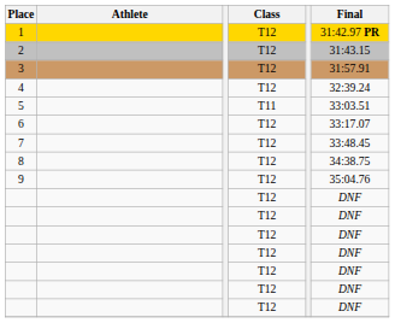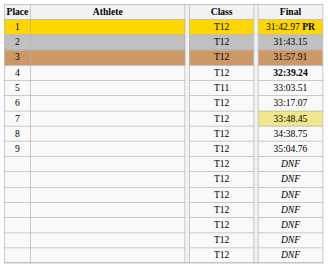4 | Final: normal -> bold
7 | Final: no background -> khaki background
